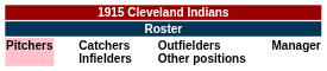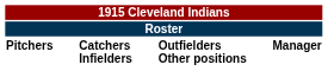Pitchers | column 1: pink background -> no background
